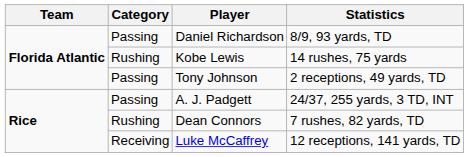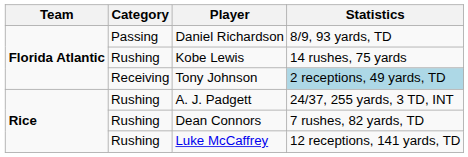Tony Johnson | Category: Passing -> Receiving
Tony Johnson | Statistics: no background -> lightblue background
A. J. Padgett | Category: Passing -> Rushing
Luke McCaffrey | Category: Receiving -> Rushing
